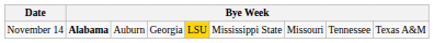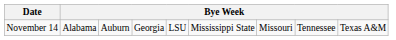November 14 | column 2: bold -> normal
November 14 | column 5: gold background -> no background
